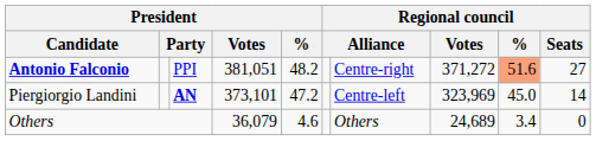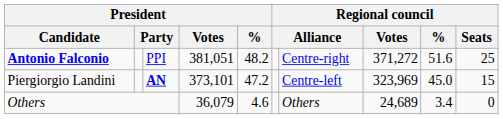Antonio Falconio | Regional council / %: lightsalmon background -> no background
Antonio Falconio | Regional council / Seats: 27 -> 25
Piergiorgio Landini | Regional council / Seats: 14 -> 15
